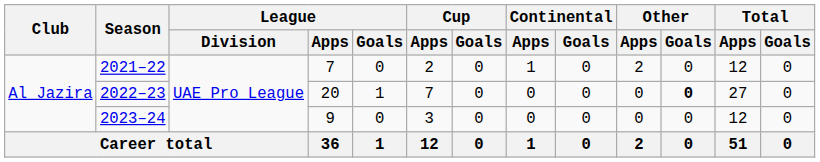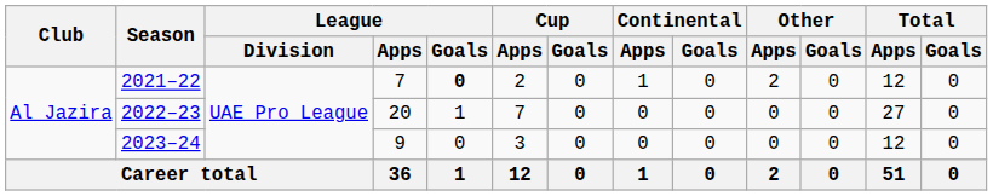2021–22 | League / Goals: normal -> bold
2022–23 | Other / Goals: bold -> normal
